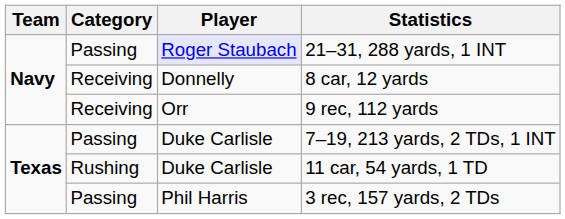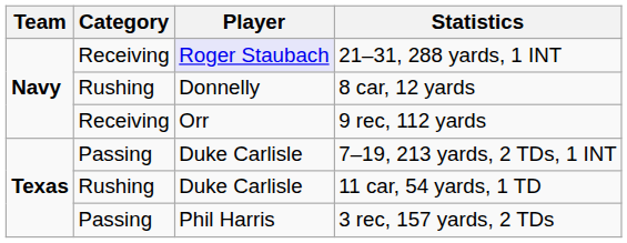21–31, 288 yards, 1 INT | Category: Passing -> Receiving
8 car, 12 yards | Category: Receiving -> Rushing
